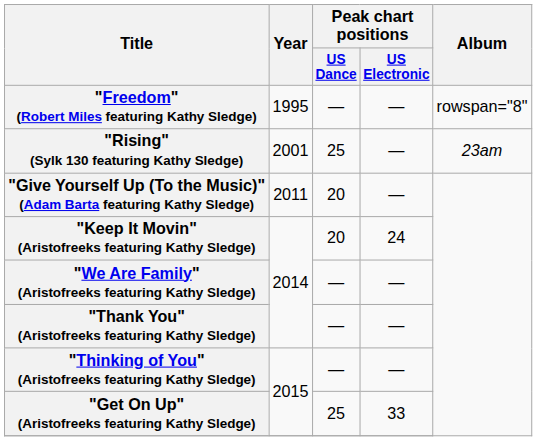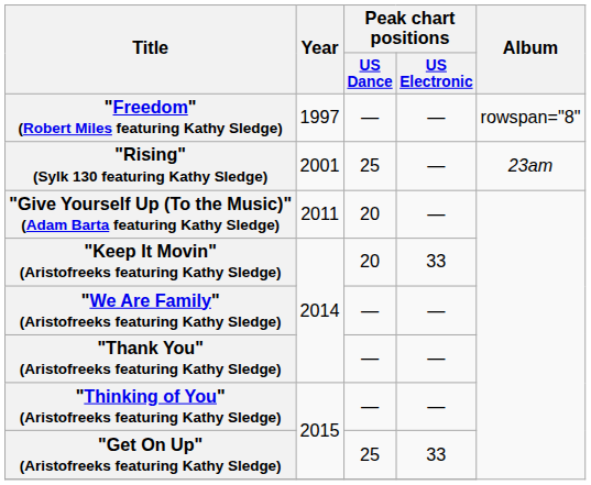"Freedom" (Robert Miles featuring Kathy Sledge) | Year: 1995 -> 1997
"Keep It Movin" (Aristofreeks featuring Kathy Sledge) | Peak chart positions / US Electronic: 24 -> 33
